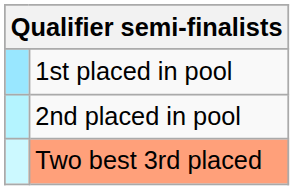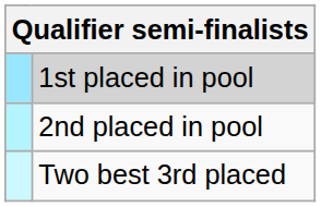1st placed in pool | column 2: no background -> lightgrey background
Two best 3rd placed | column 2: lightsalmon background -> no background
